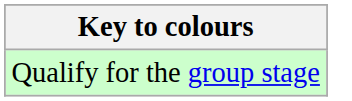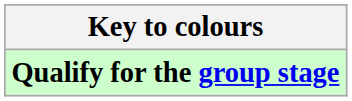row 2 | column 1: normal -> bold
